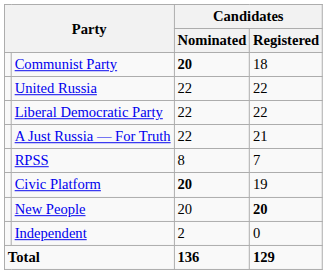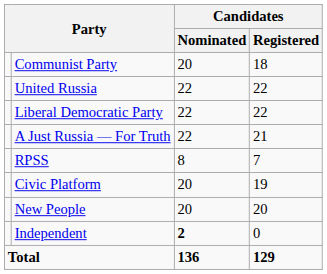Communist Party | Candidates / Nominated: bold -> normal
Civic Platform | Candidates / Nominated: bold -> normal
New People | Candidates / Registered: bold -> normal
Independent | Candidates / Nominated: normal -> bold
